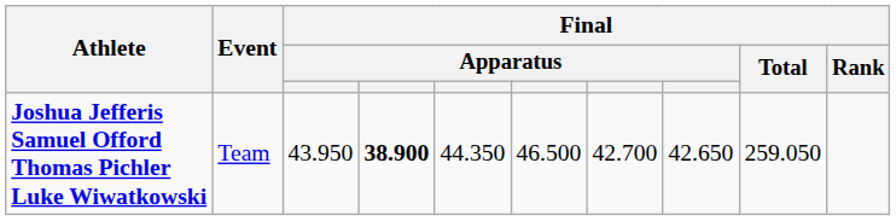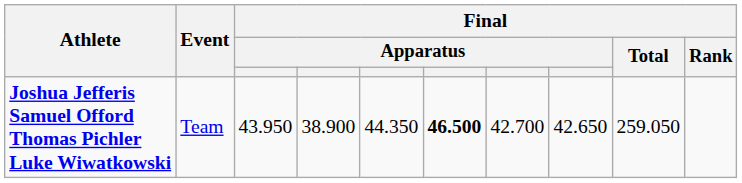row 4 | column 4: bold -> normal
row 4 | column 6: normal -> bold
